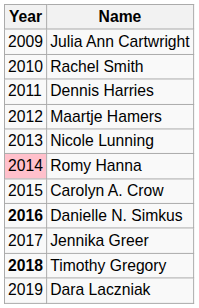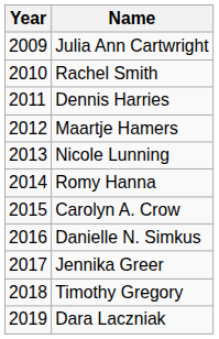Romy Hanna | Year: pink background -> no background
Danielle N. Simkus | Year: bold -> normal
Timothy Gregory | Year: bold -> normal
